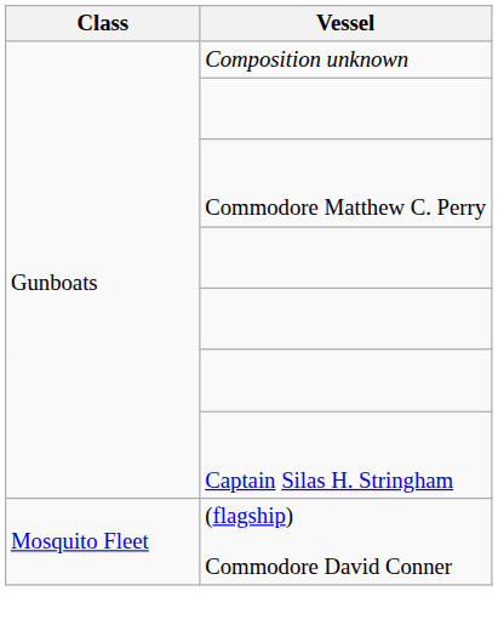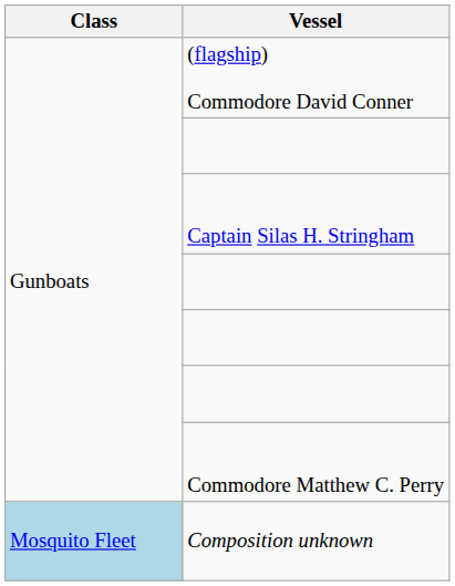row 2 | Vessel: Composition unknown -> (flagship) Commodore David Conner
row 4 | Vessel: Commodore Matthew C. Perry -> Captain Silas H. Stringham
row 8 | Vessel: Captain Silas H. Stringham -> Commodore Matthew C. Perry
row 9 | Class: no background -> lightblue background
row 9 | Vessel: (flagship) Commodore David Conner -> Composition unknown
